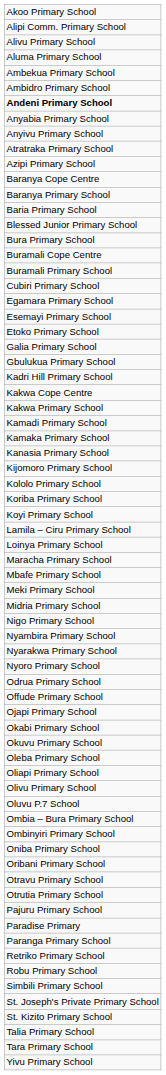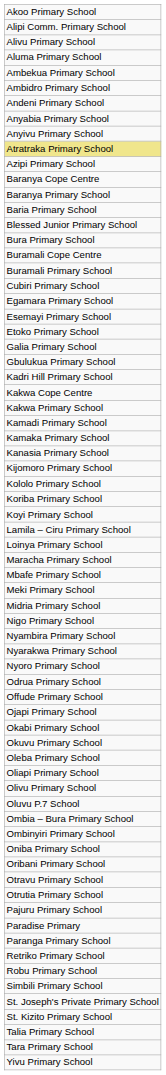row 7 | column 1: bold -> normal
row 10 | column 1: no background -> khaki background
